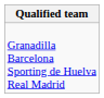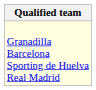row 2 | column 1: no background -> lightyellow background
